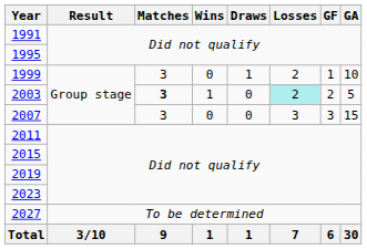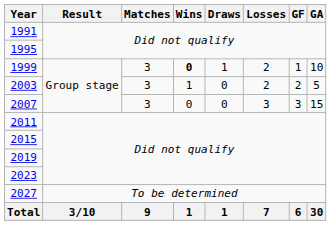1999 | Wins: normal -> bold
2003 | Matches: bold -> normal
2003 | Losses: paleturquoise background -> no background
